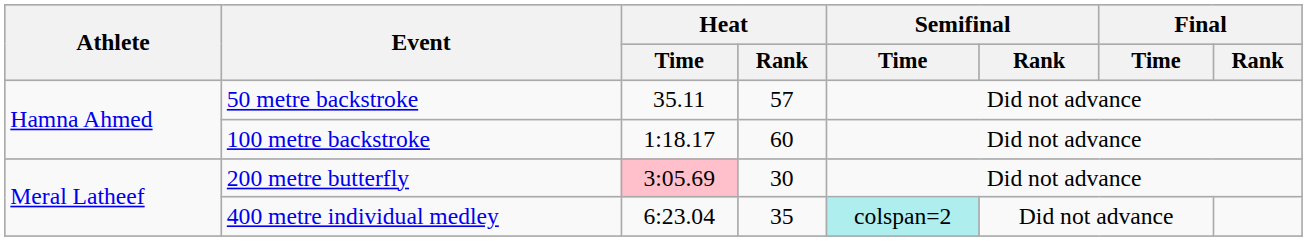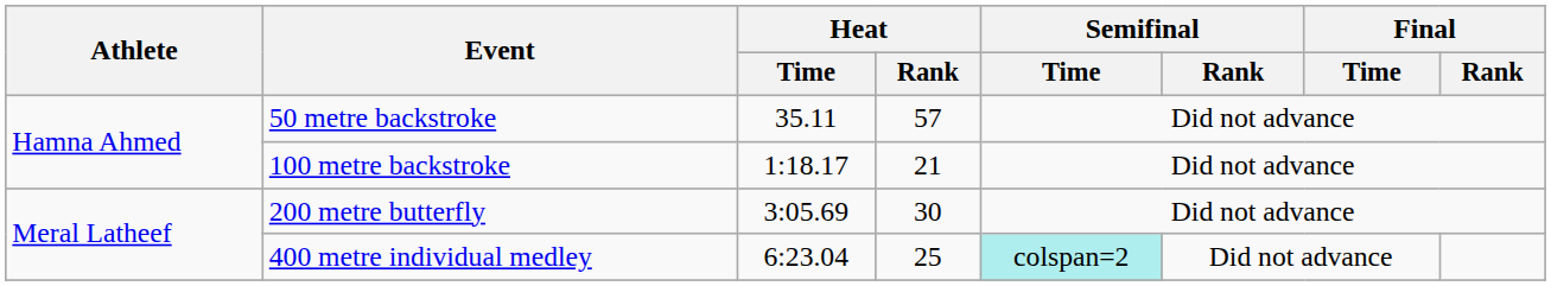100 metre backstroke | Heat / Rank: 60 -> 21
200 metre butterfly | Heat / Time: pink background -> no background
400 metre individual medley | Heat / Rank: 35 -> 25
